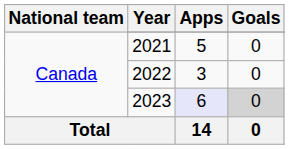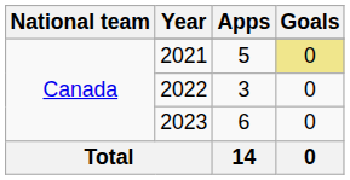2021 | Goals: no background -> khaki background
2023 | Apps: lavender background -> no background
2023 | Goals: lightgrey background -> no background
